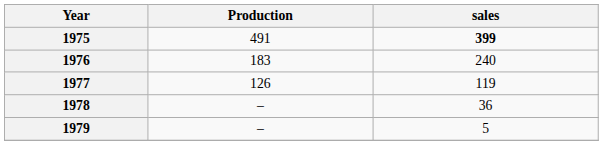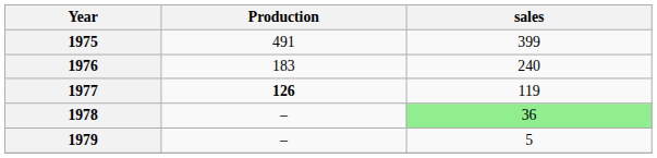1975 | sales: bold -> normal
1977 | Production: normal -> bold
1978 | sales: no background -> lightgreen background
